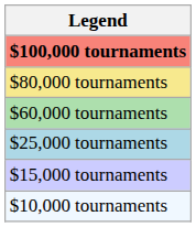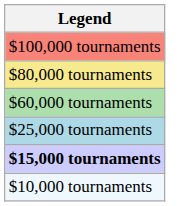row 2 | column 1: bold -> normal
row 6 | column 1: normal -> bold
